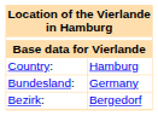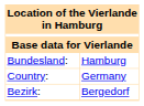row 3 | column 1: Country: -> Bundesland:
row 4 | column 1: Bundesland: -> Country:
